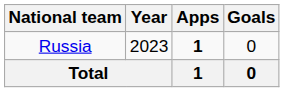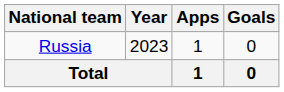Russia | Apps: bold -> normal
